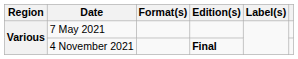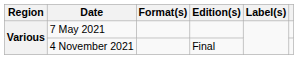4 November 2021 | Edition(s): bold -> normal
